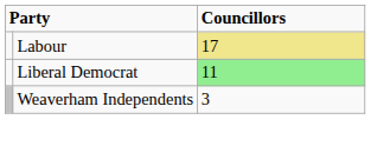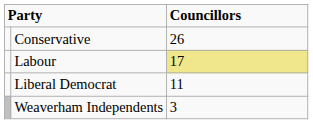+ row: Conservative | 26
Liberal Democrat | Councillors: lightgreen background -> no background
